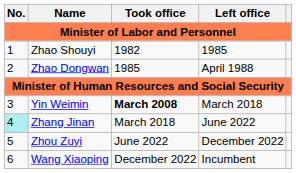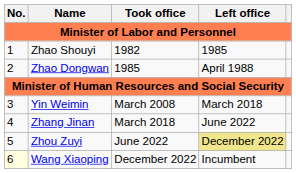Yin Weimin | Took office: bold -> normal
Zhang Jinan | No.: paleturquoise background -> no background
Zhou Zuyi | Left office: no background -> khaki background
Wang Xiaoping | No.: no background -> lightyellow background
